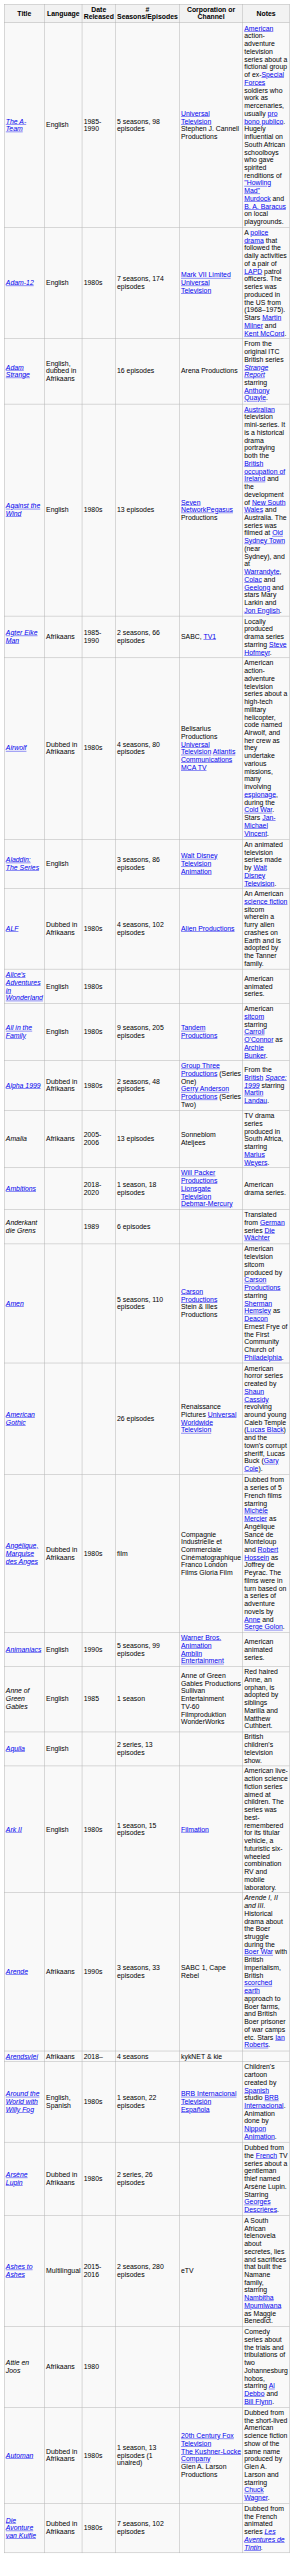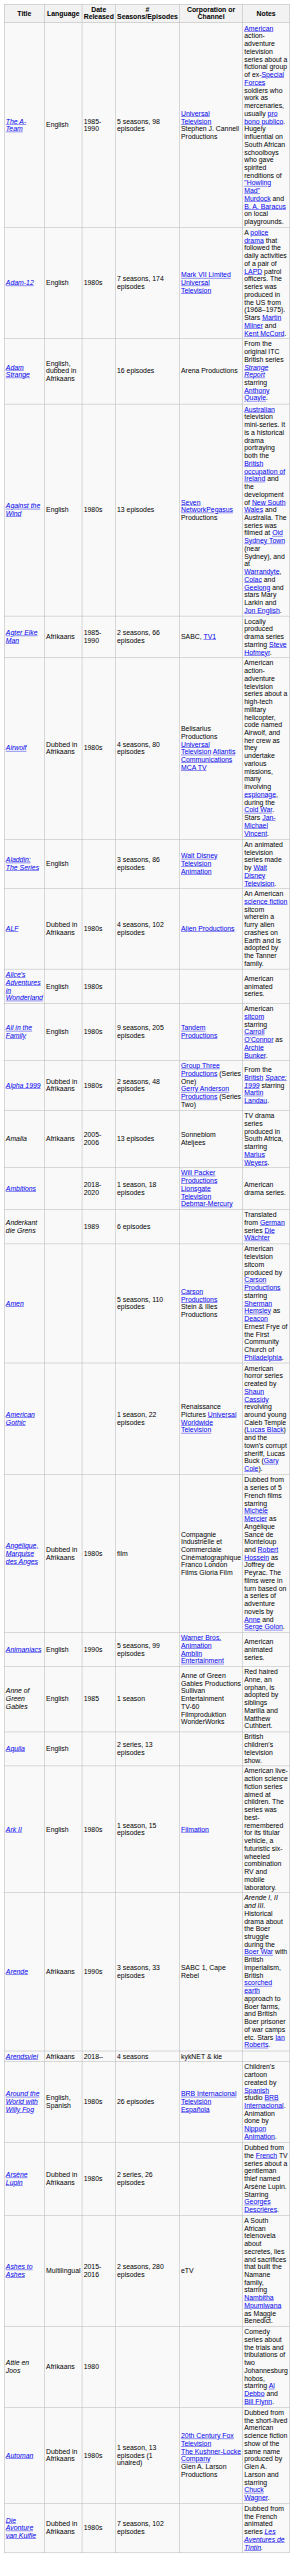American Gothic | # Seasons/Episodes: 26 episodes -> 1 season, 22 episodes
Around the World with Willy Fog | # Seasons/Episodes: 1 season, 22 episodes -> 26 episodes
